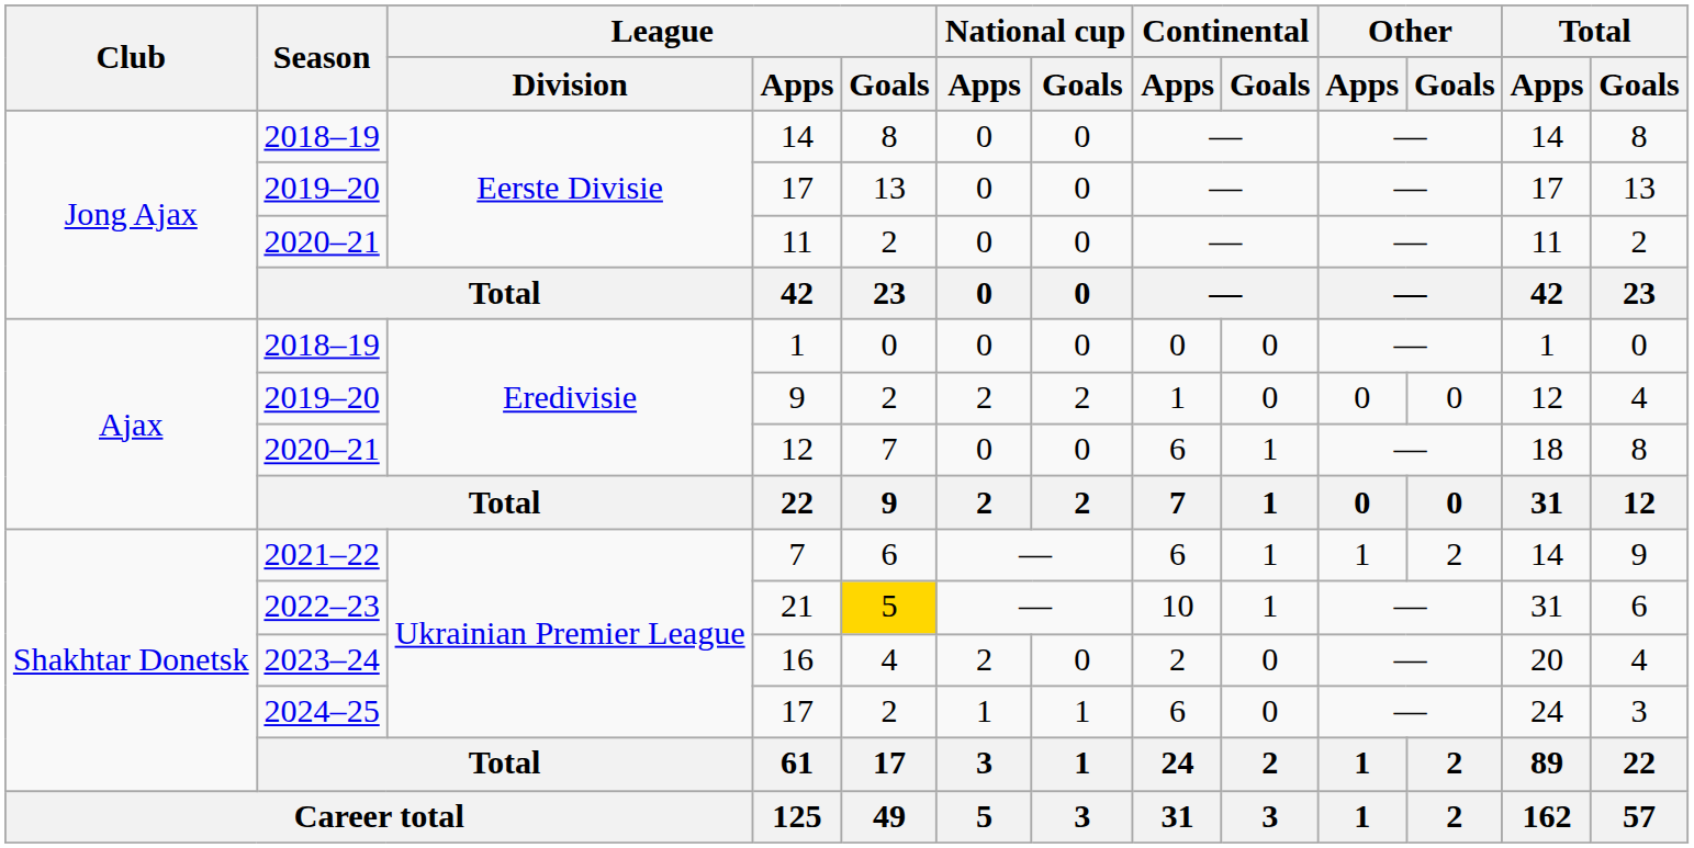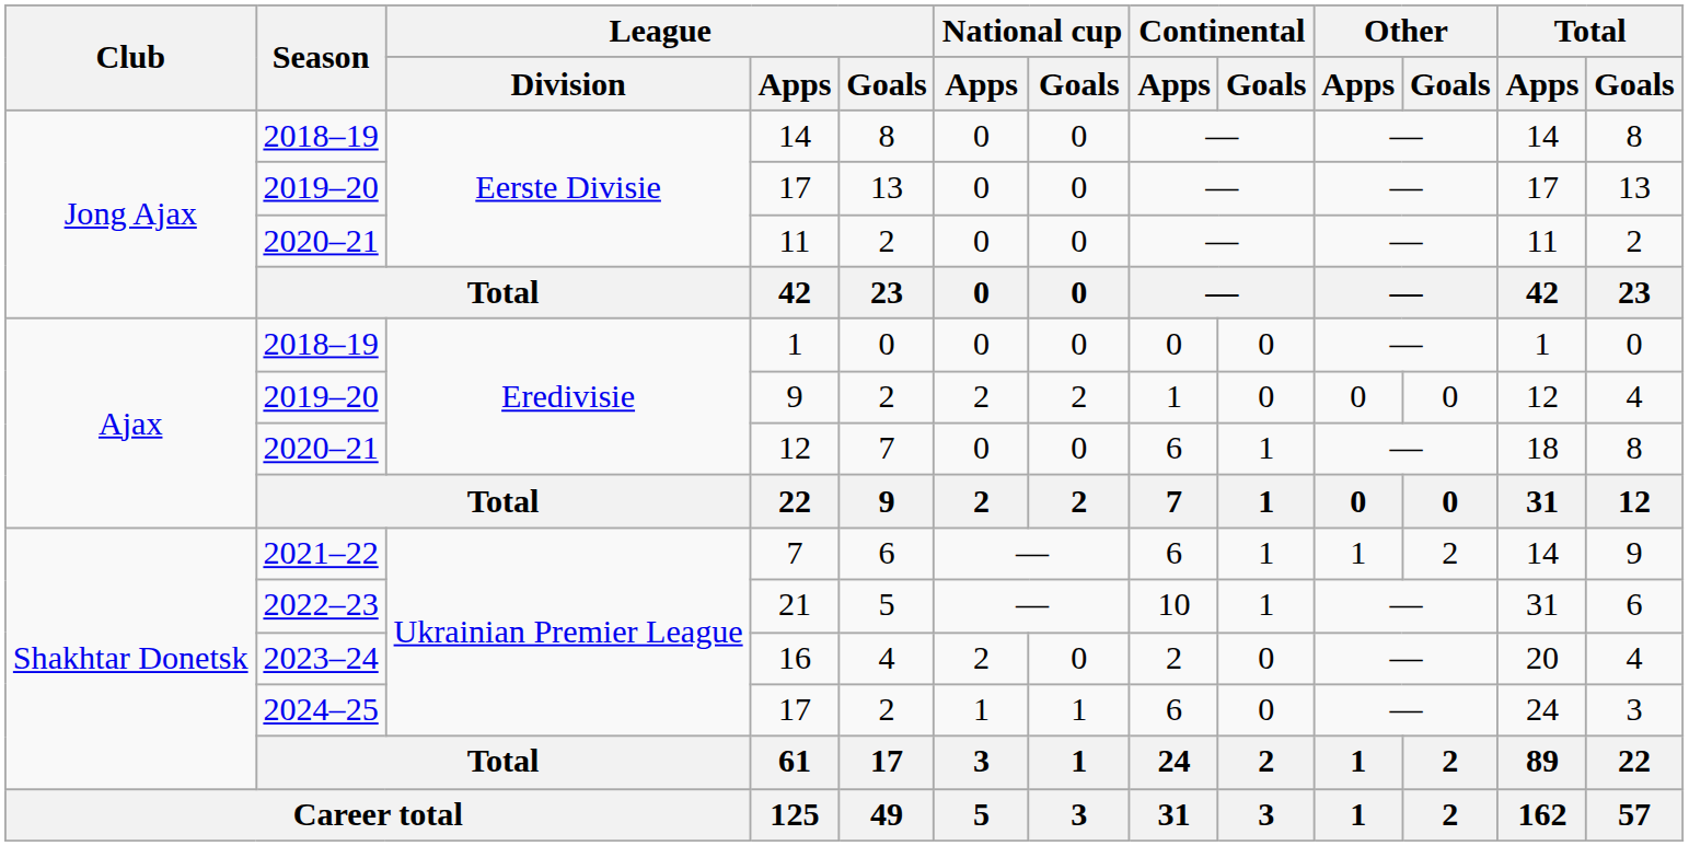21 | League / Goals: gold background -> no background
